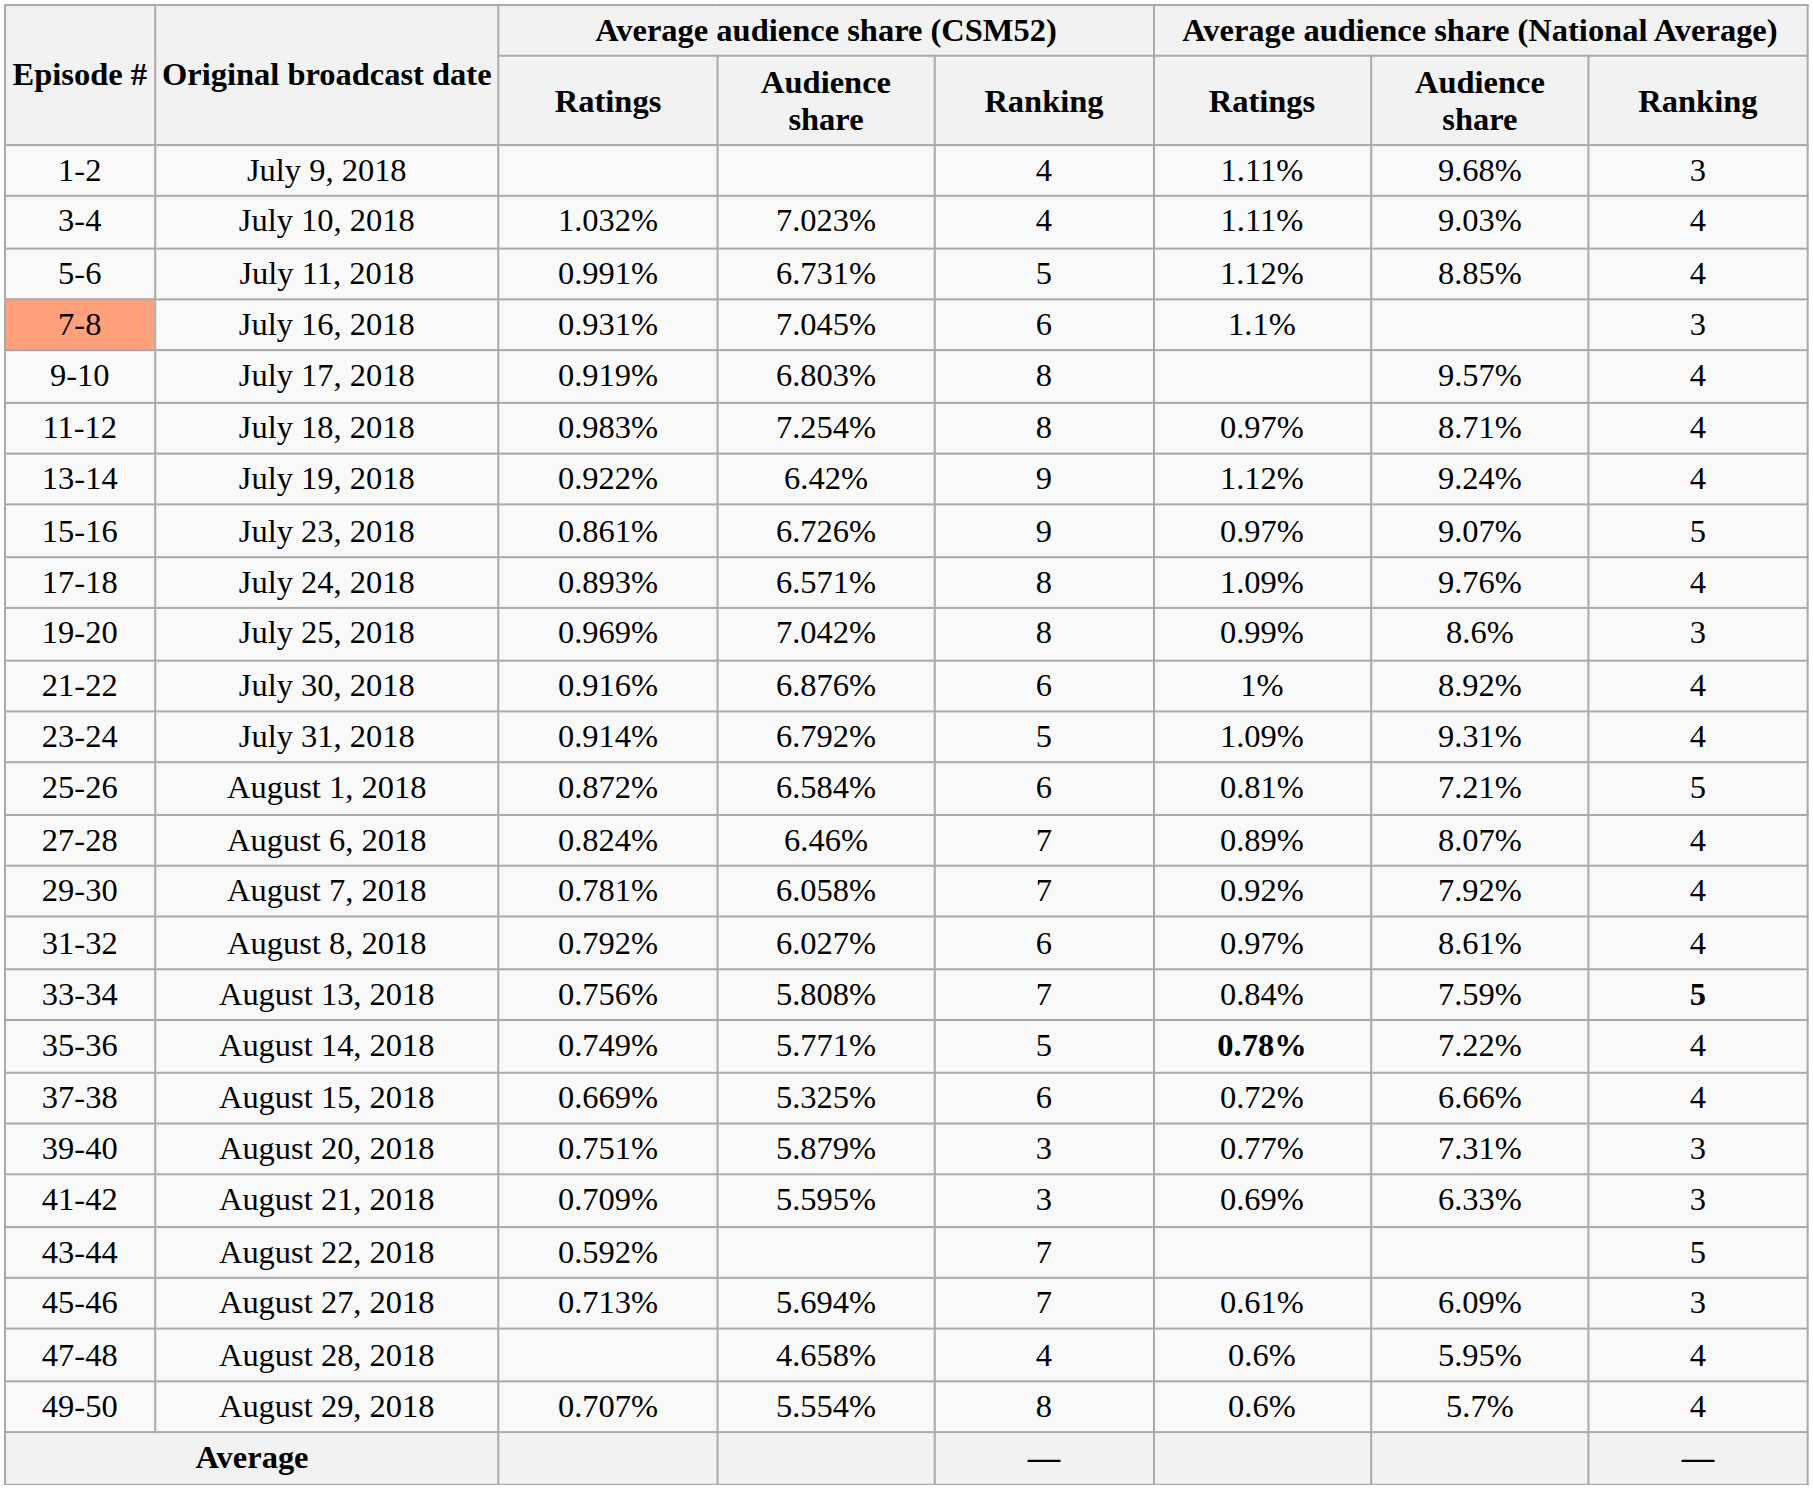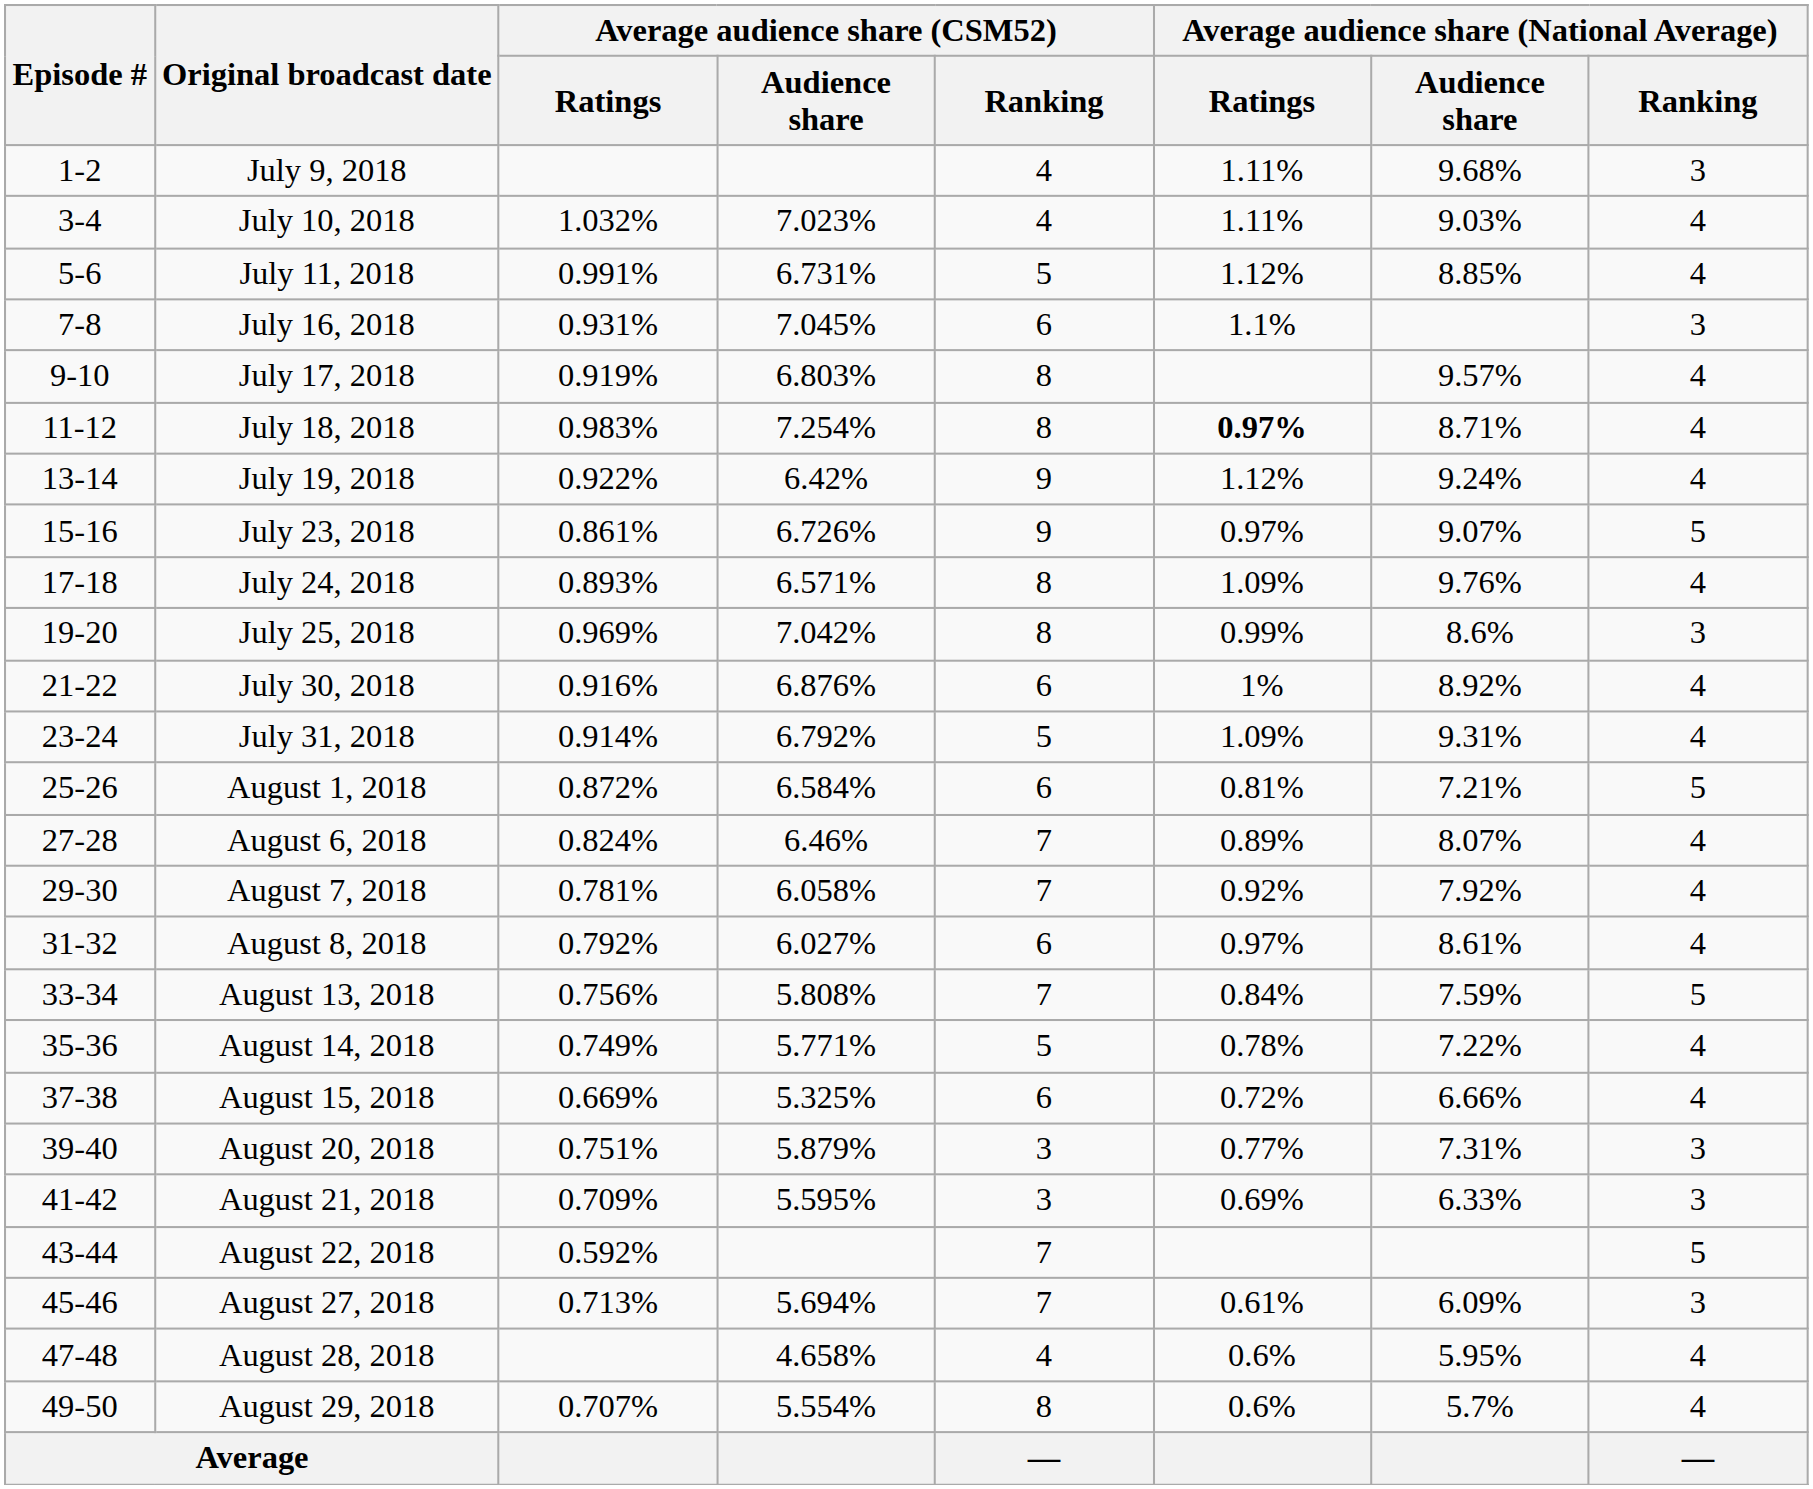July 16, 2018 | Episode #: lightsalmon background -> no background
July 18, 2018 | Average audience share (National Average) / Ratings: normal -> bold
August 13, 2018 | Average audience share (National Average) / Ranking: bold -> normal
August 14, 2018 | Average audience share (National Average) / Ratings: bold -> normal
